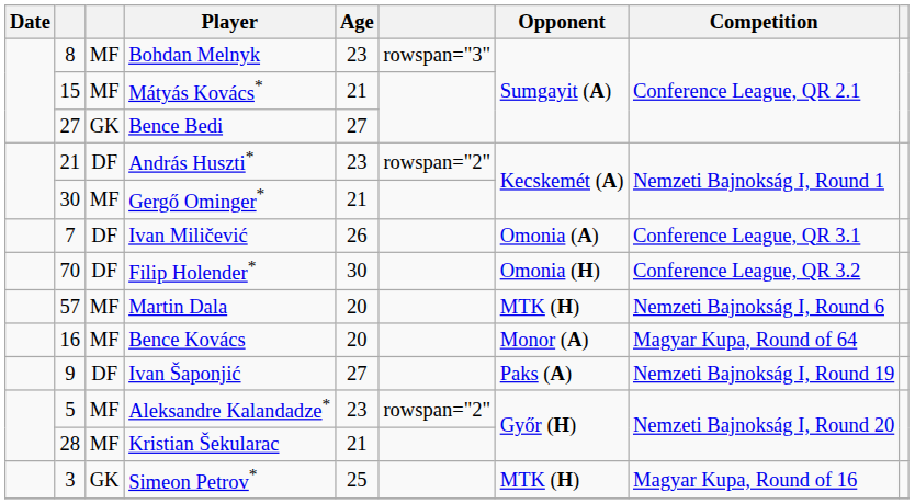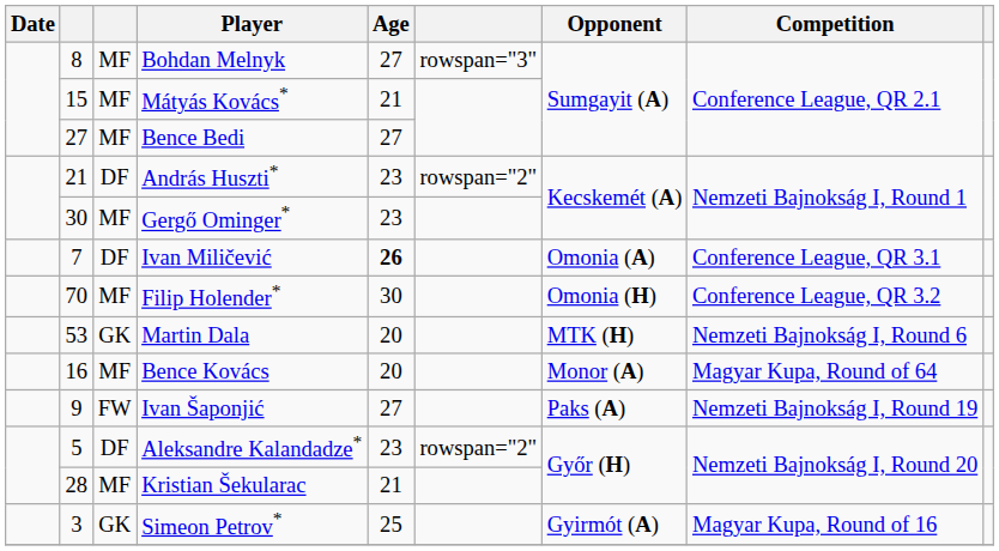Bohdan Melnyk | Age: 23 -> 27
Bence Bedi | column 3: GK -> MF
Gergő Ominger* | Age: 21 -> 23
Ivan Miličević | Age: normal -> bold
Filip Holender* | column 3: DF -> MF
Martin Dala | column 2: 57 -> 53
Martin Dala | column 3: MF -> GK
Ivan Šaponjić | column 3: DF -> FW
Aleksandre Kalandadze* | column 3: MF -> DF
Simeon Petrov* | Opponent: MTK (H) -> Gyirmót (A)
